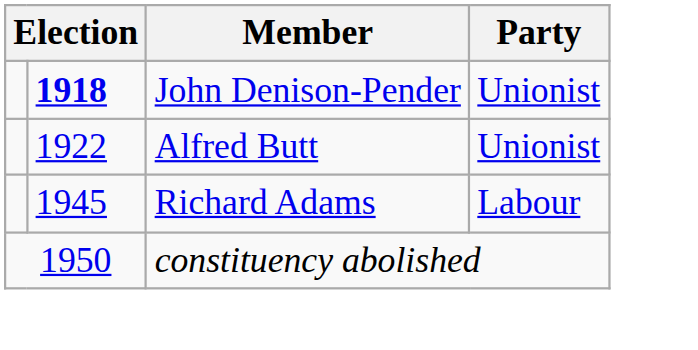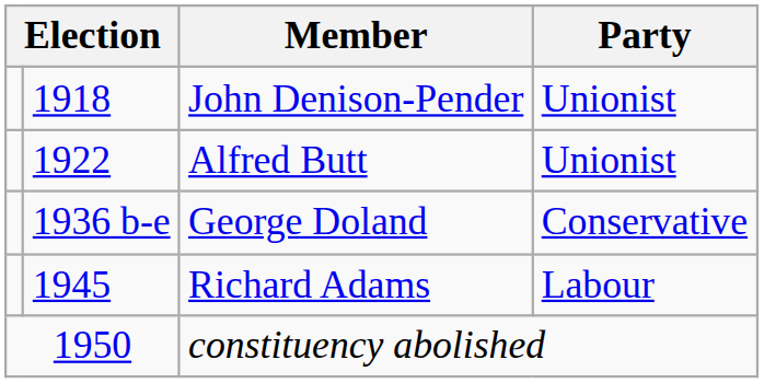John Denison-Pender | column 2: bold -> normal
+ row: 1936 b-e | George Doland | Conservative
